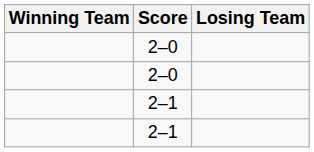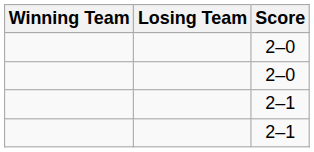columns swapped: Score <-> Losing Team
